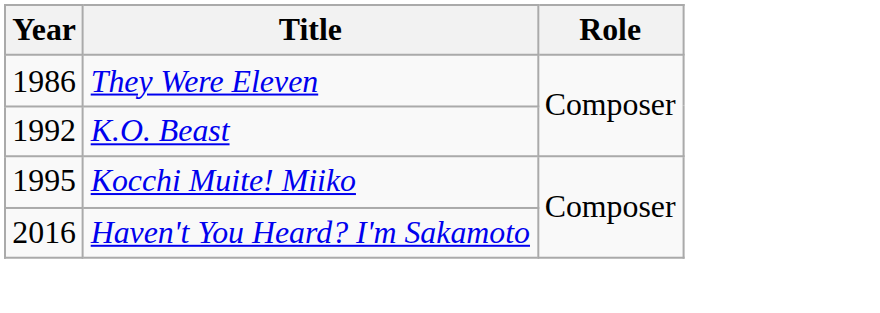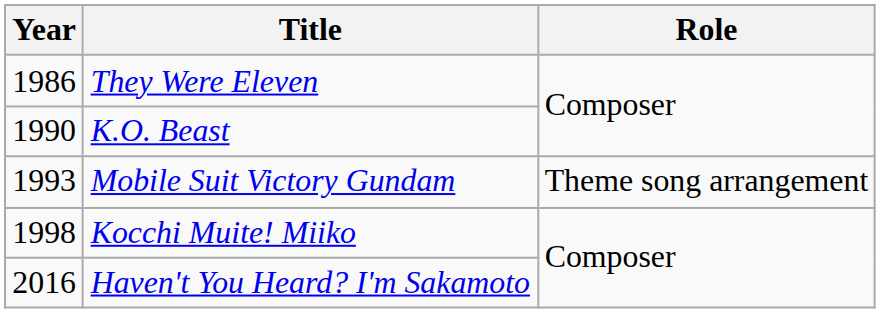K.O. Beast | Year: 1992 -> 1990
+ row: 1993 | Mobile Suit Victory Gundam | Theme song arrangement
Kocchi Muite! Miiko | Year: 1995 -> 1998
